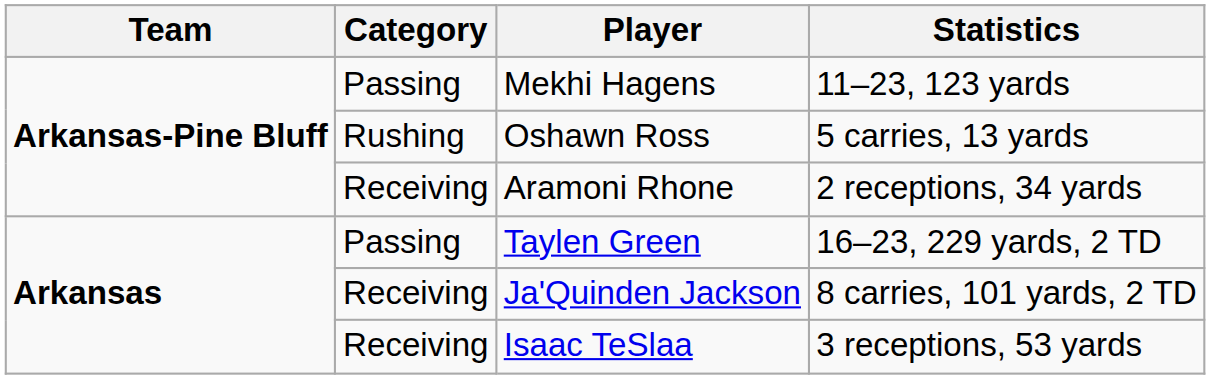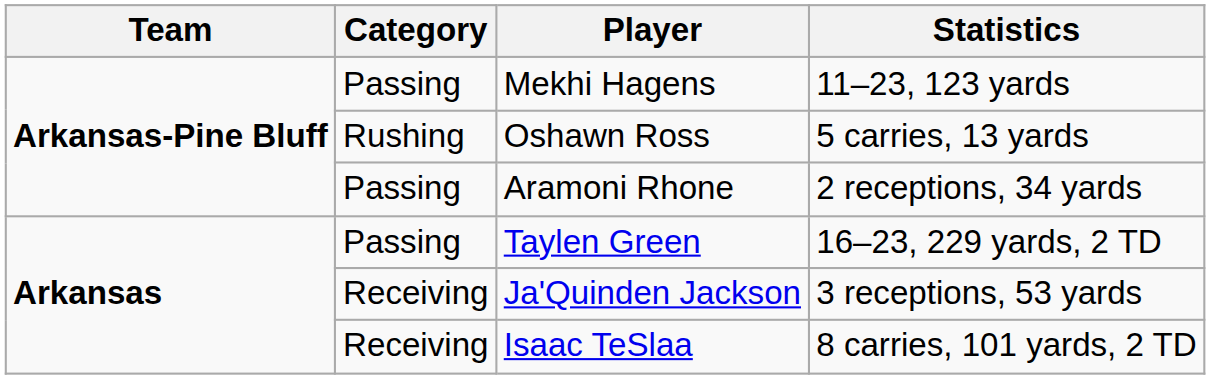Aramoni Rhone | Category: Receiving -> Passing
Ja'Quinden Jackson | Statistics: 8 carries, 101 yards, 2 TD -> 3 receptions, 53 yards
Isaac TeSlaa | Statistics: 3 receptions, 53 yards -> 8 carries, 101 yards, 2 TD
